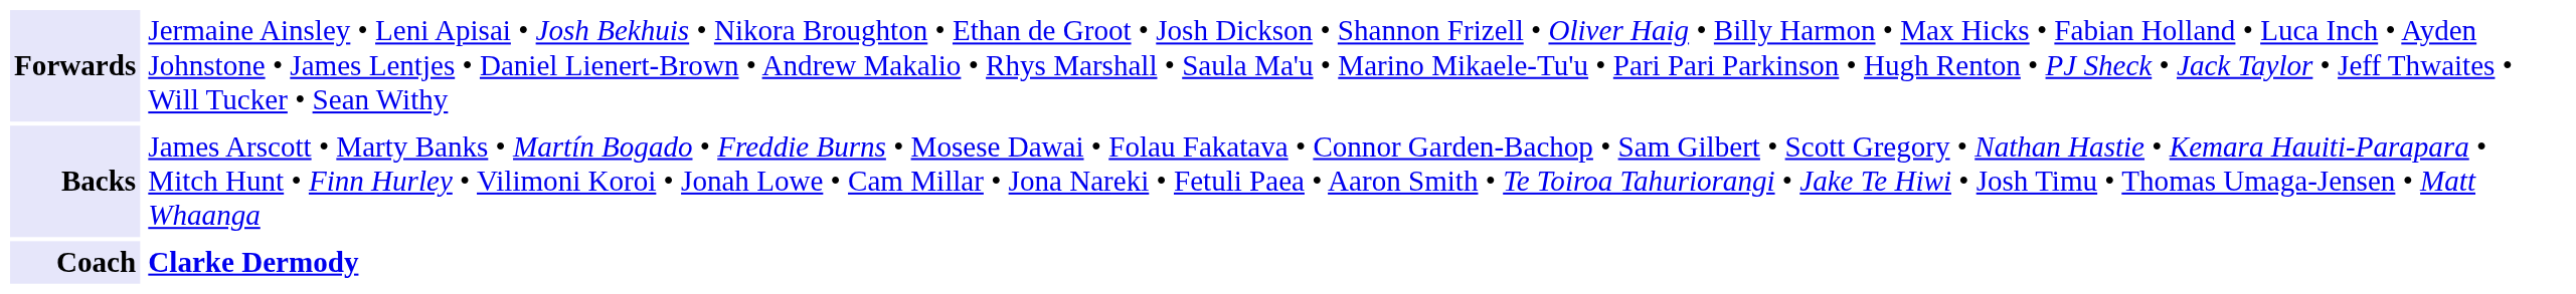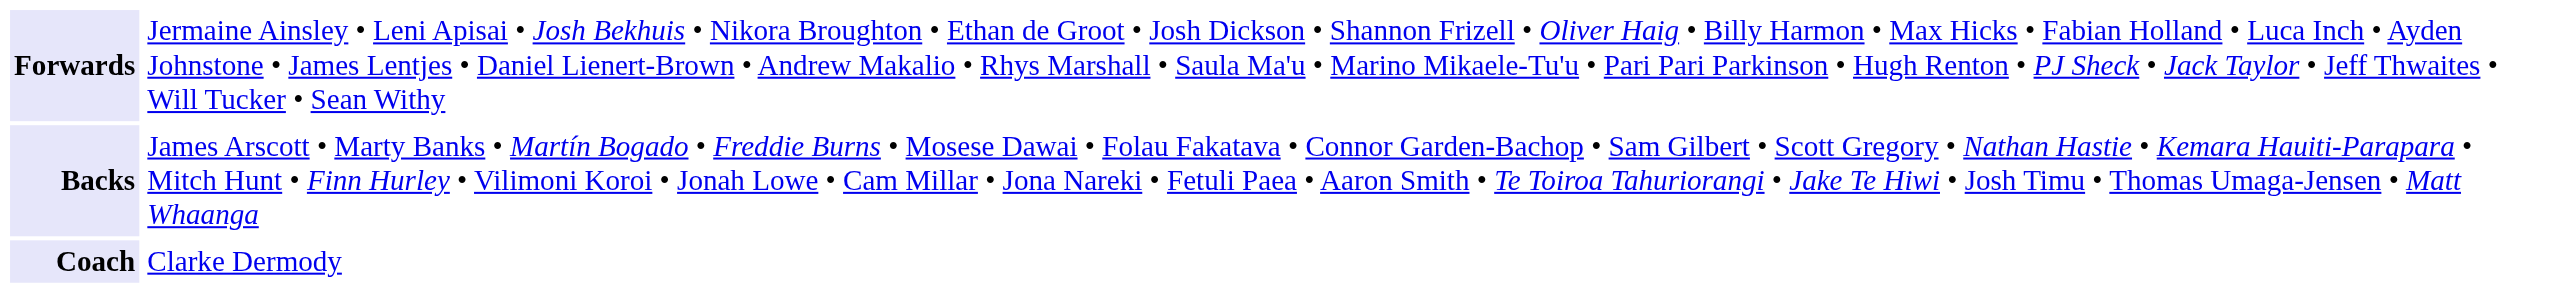Coach | column 2: bold -> normal
